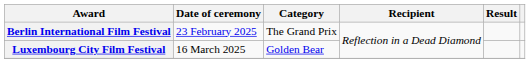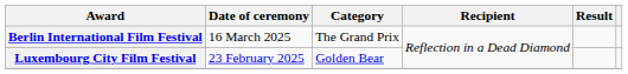Berlin International Film Festival | Date of ceremony: 23 February 2025 -> 16 March 2025
Luxembourg City Film Festival | Date of ceremony: 16 March 2025 -> 23 February 2025
